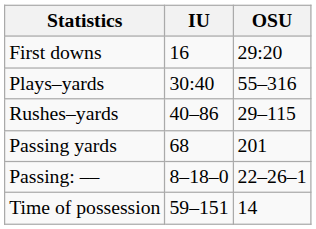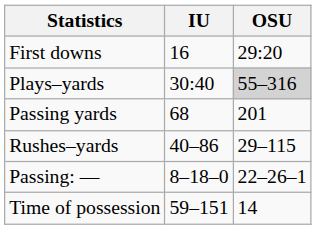Plays–yards | OSU: no background -> lightgrey background
rows swapped: Rushes–yards <-> Passing yards
